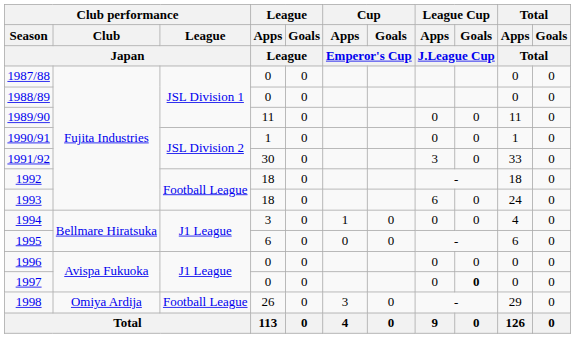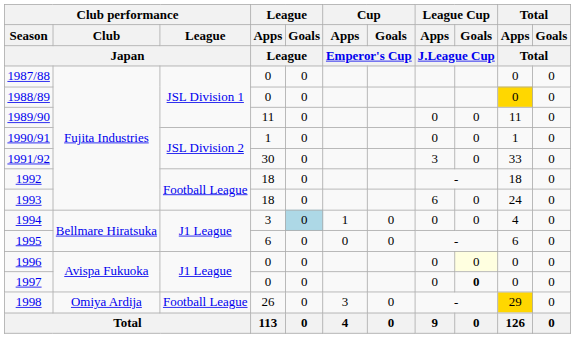1988/89 | Total / Apps / Total: no background -> gold background
1994 | League / Goals / League: no background -> lightblue background
1996 | League Cup / Goals / J.League Cup: no background -> lightyellow background
1998 | Total / Apps / Total: no background -> gold background
